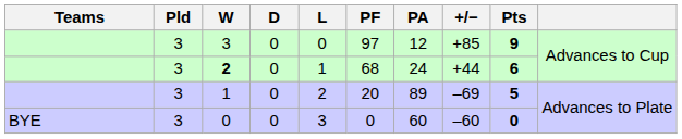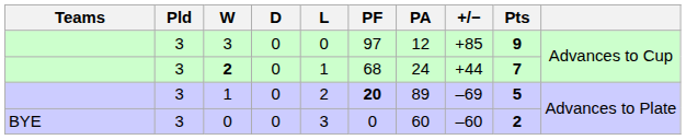row 3 | Pts: 6 -> 7
row 4 | PF: normal -> bold
row 5 | Pts: 0 -> 2
